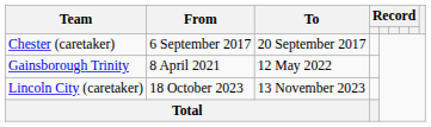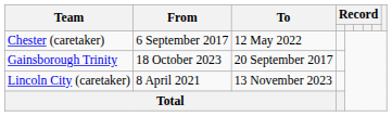Chester (caretaker) | To: 20 September 2017 -> 12 May 2022
Gainsborough Trinity | From: 8 April 2021 -> 18 October 2023
Gainsborough Trinity | To: 12 May 2022 -> 20 September 2017
Lincoln City (caretaker) | From: 18 October 2023 -> 8 April 2021
